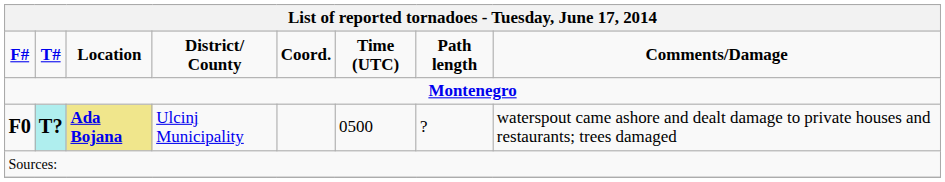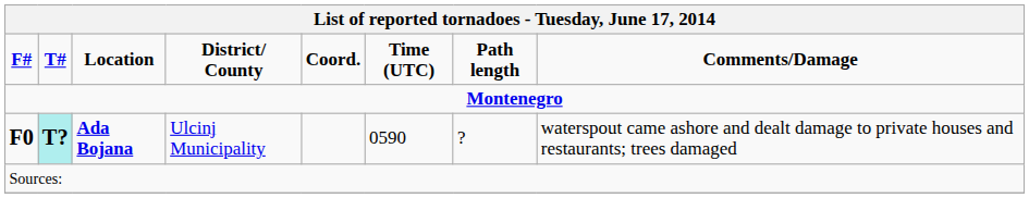F0 | Location: khaki background -> no background
F0 | Time (UTC): 0500 -> 0590
